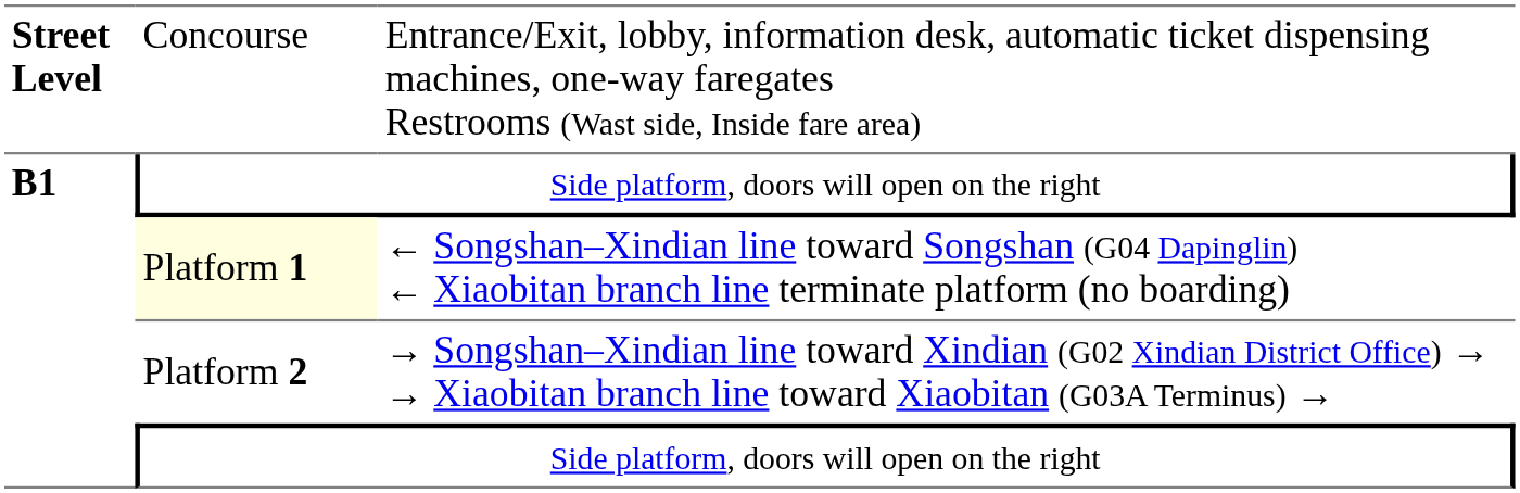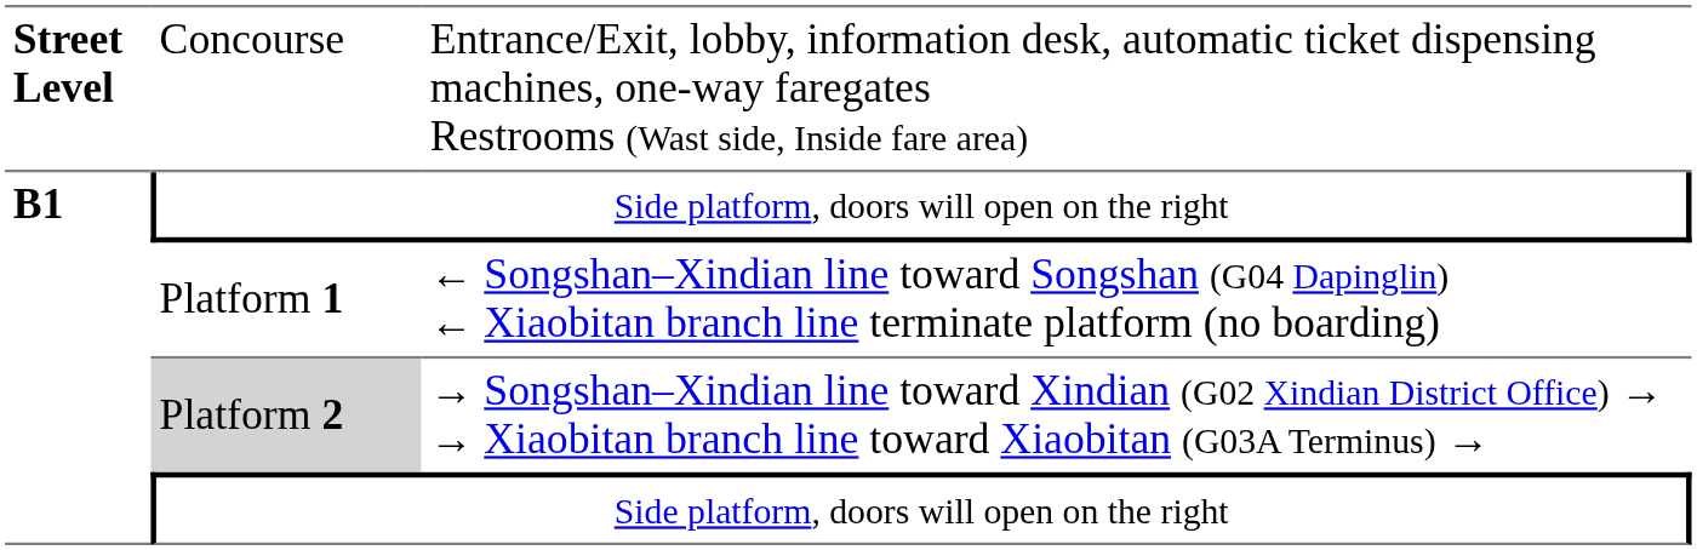Platform 1 | column 2: lightyellow background -> no background
Platform 2 | column 2: no background -> lightgrey background
